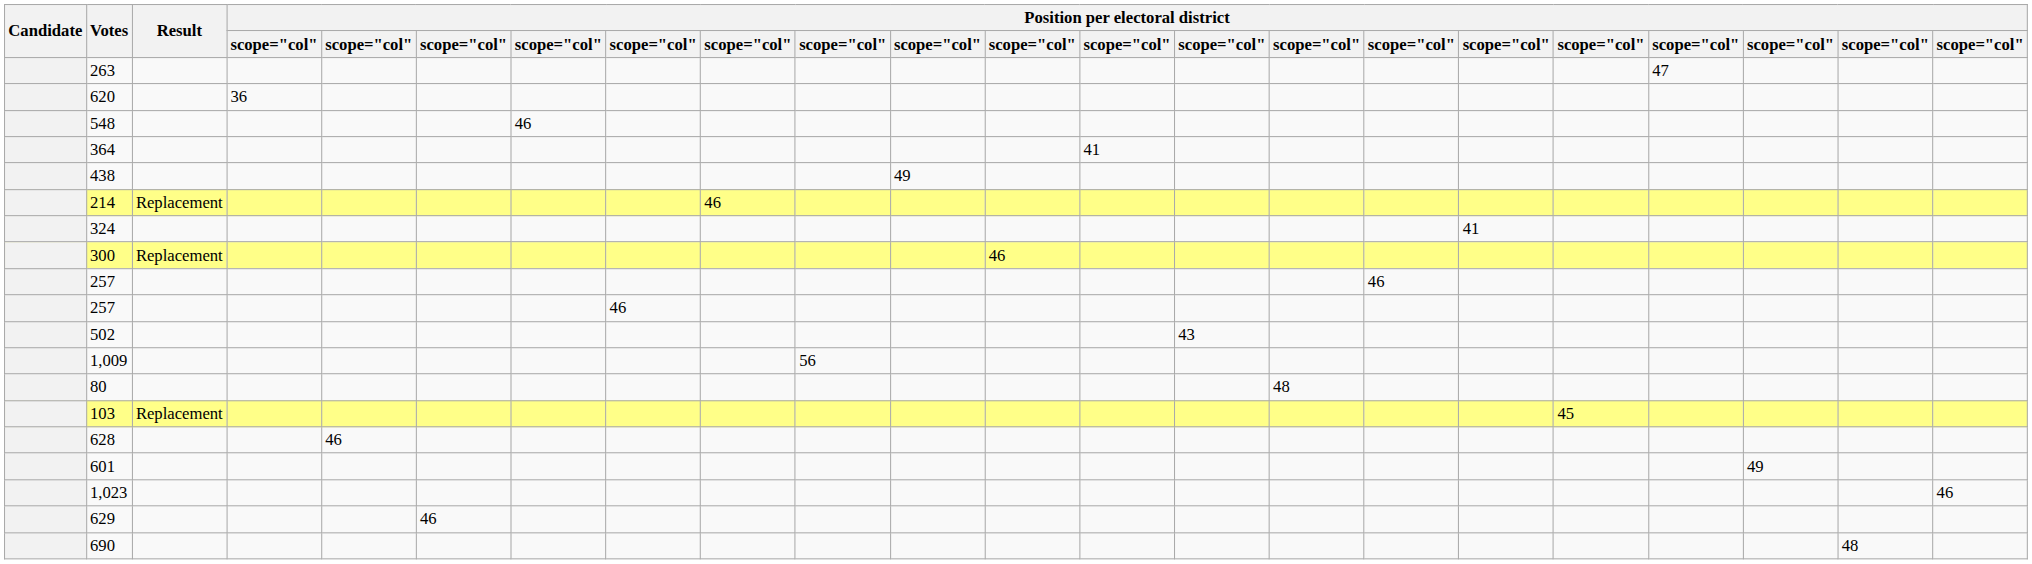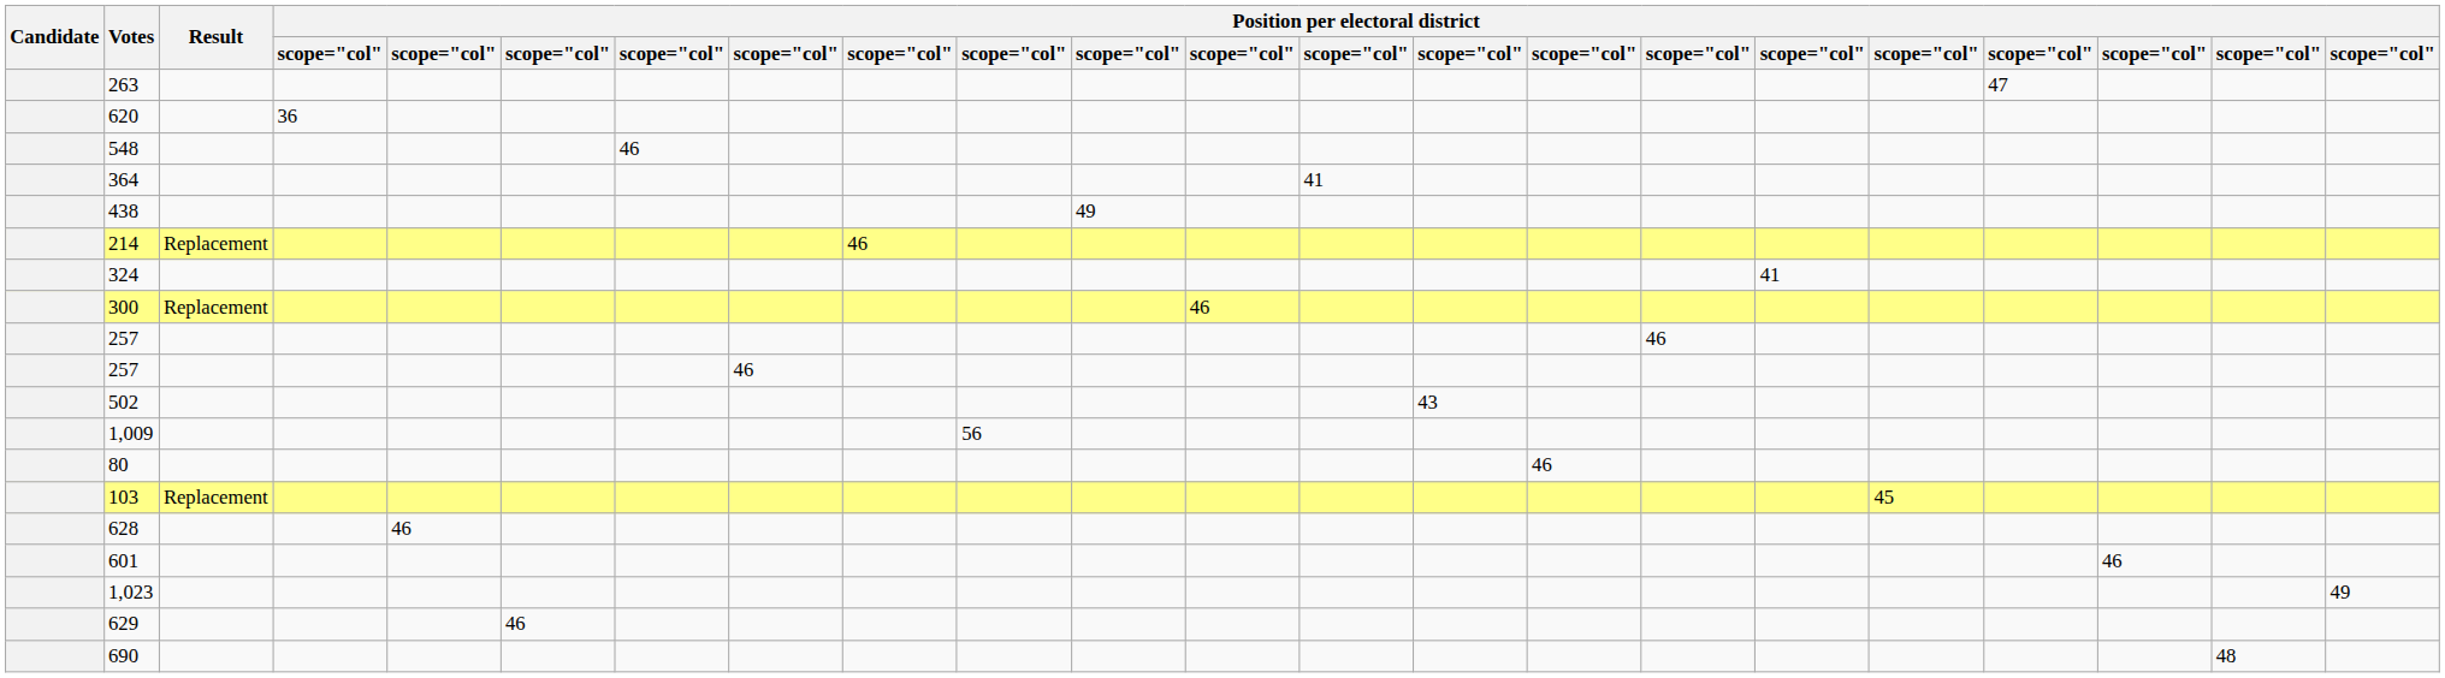80 | column 15: 48 -> 46
601 | column 20: 49 -> 46
1,023 | column 22: 46 -> 49
